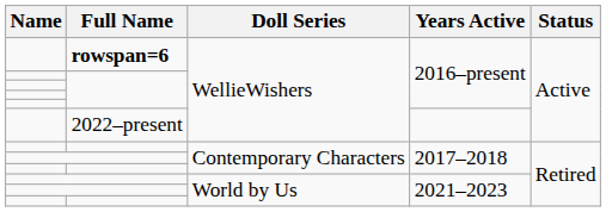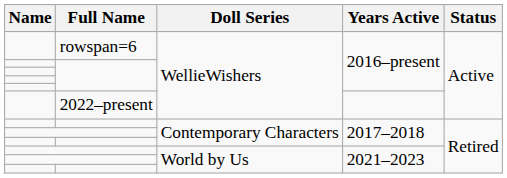rowspan=6 / 2016–present | Full Name: bold -> normal
